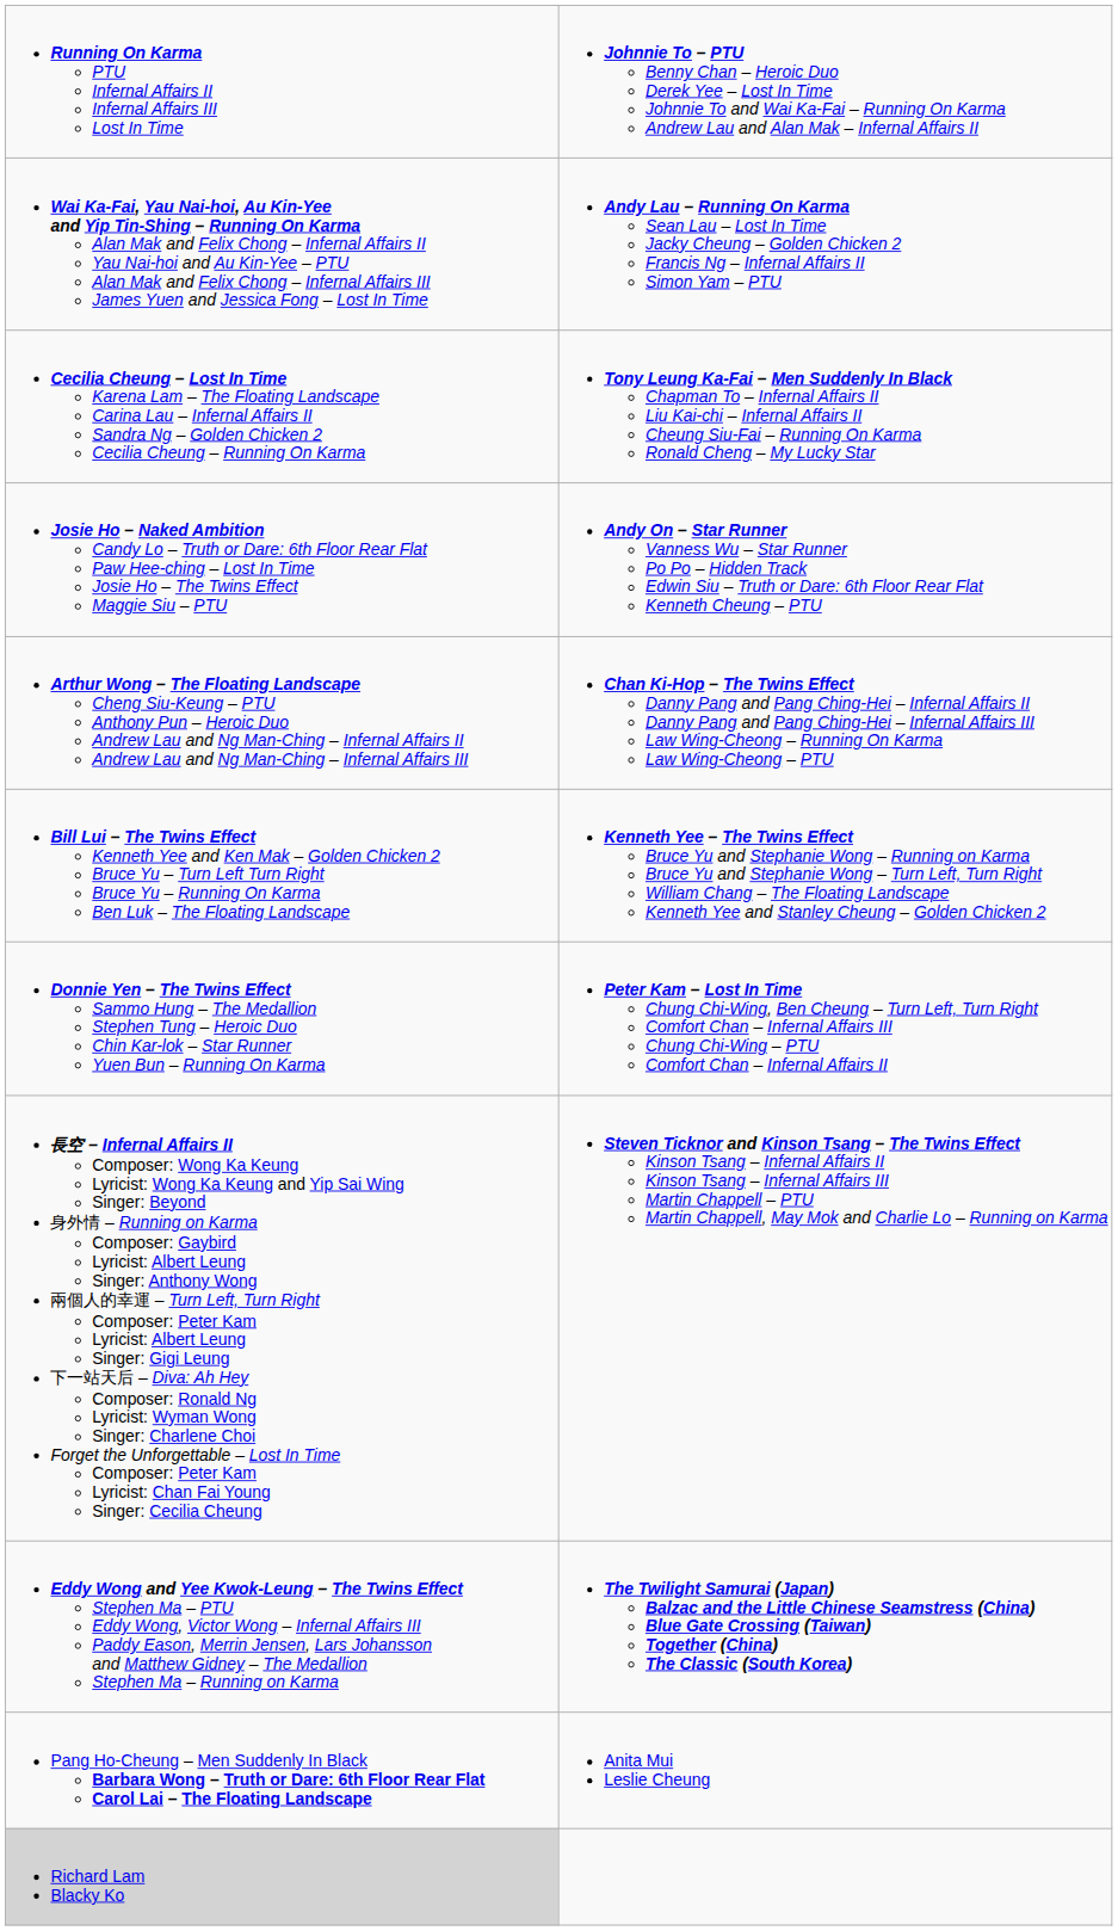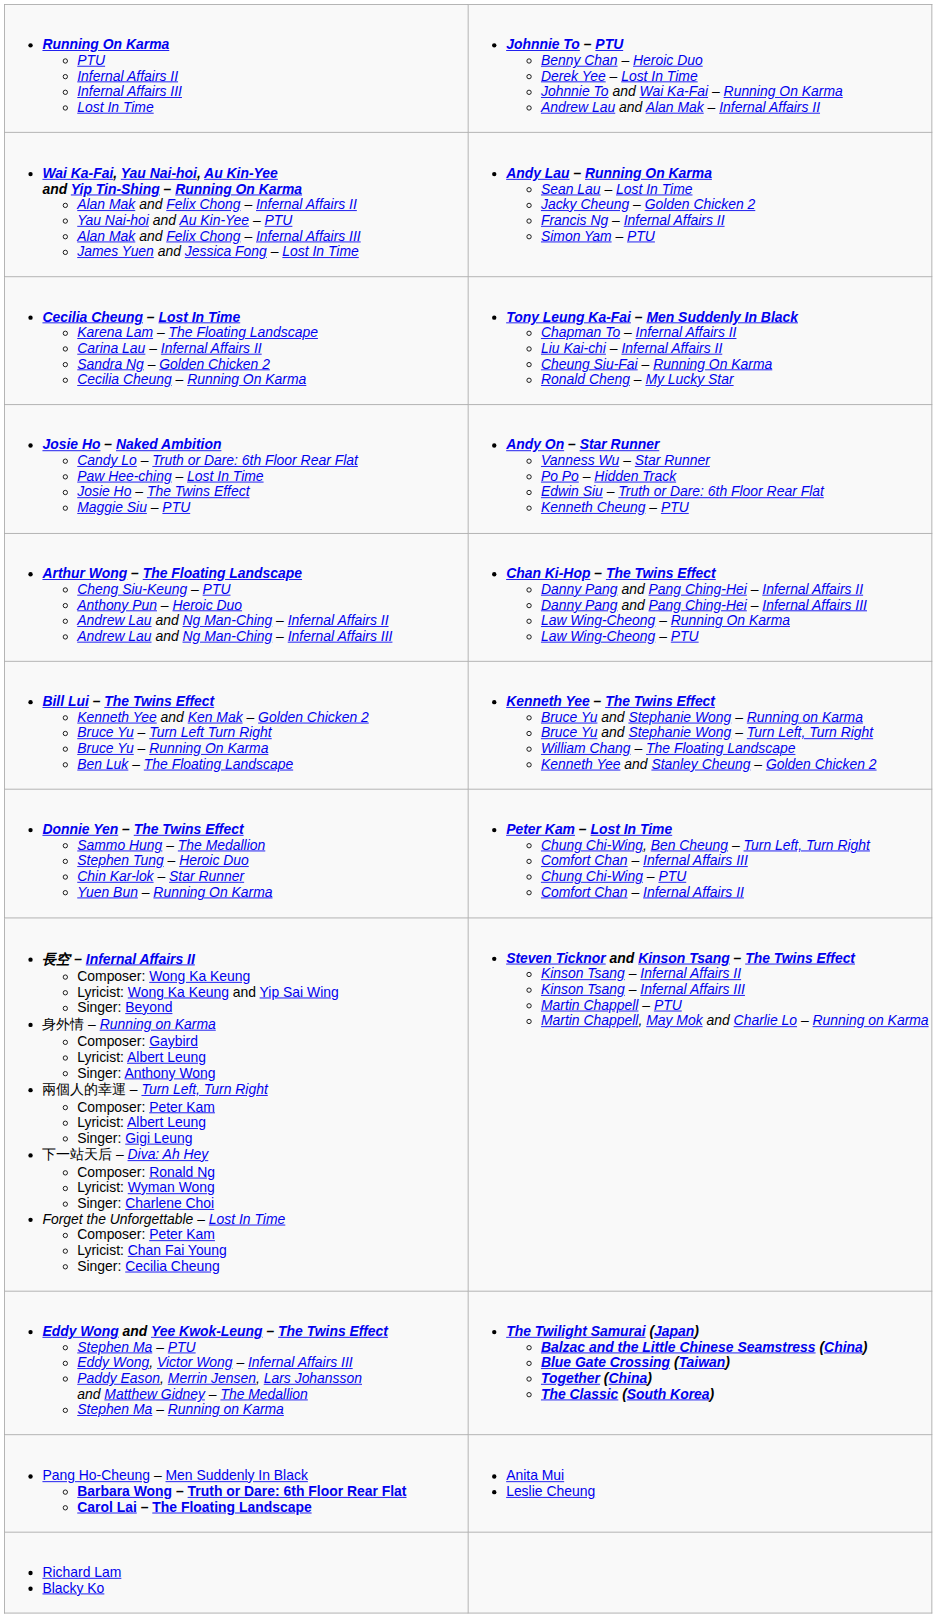Richard Lam Blacky Ko | column 1: lightgrey background -> no background
